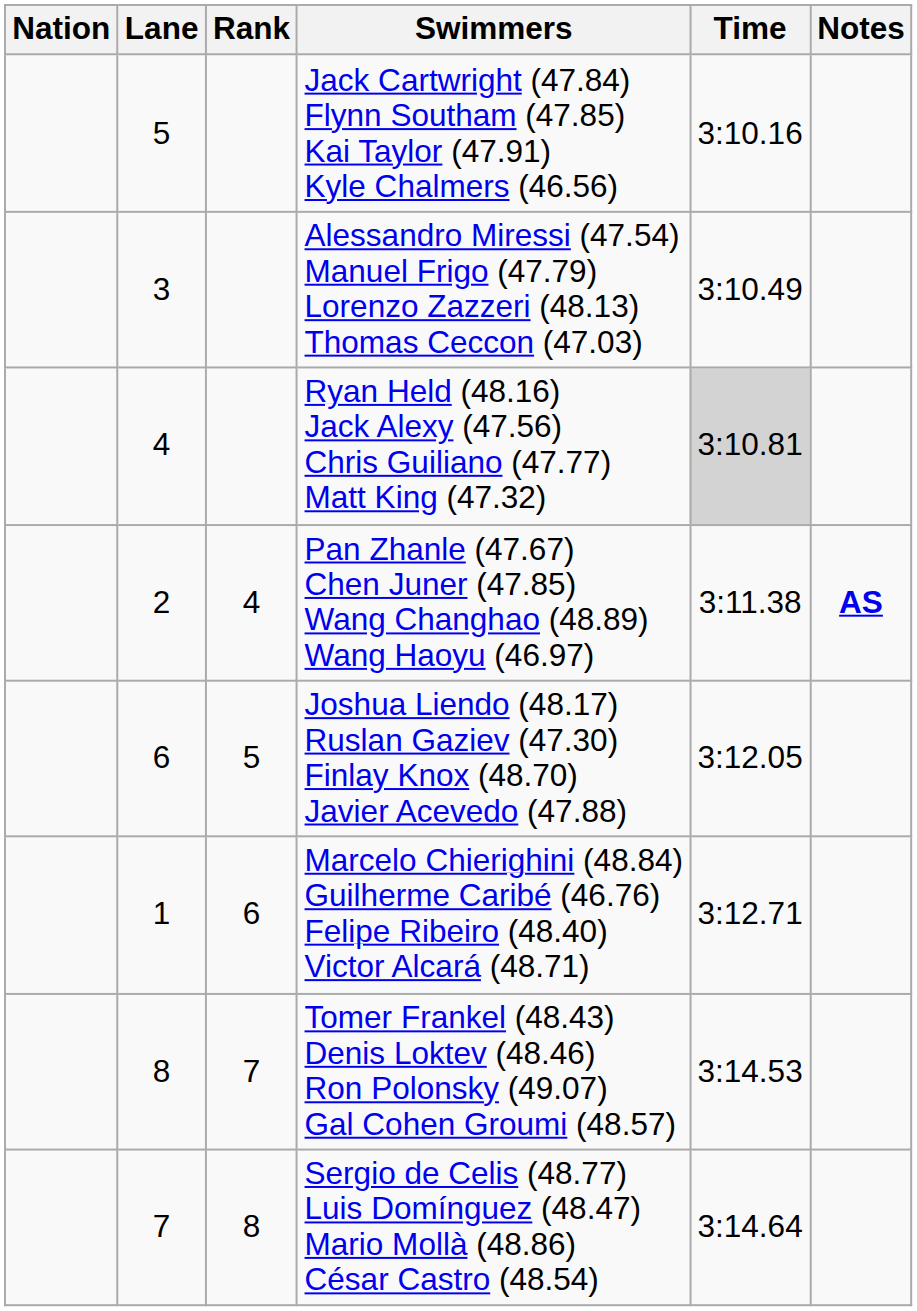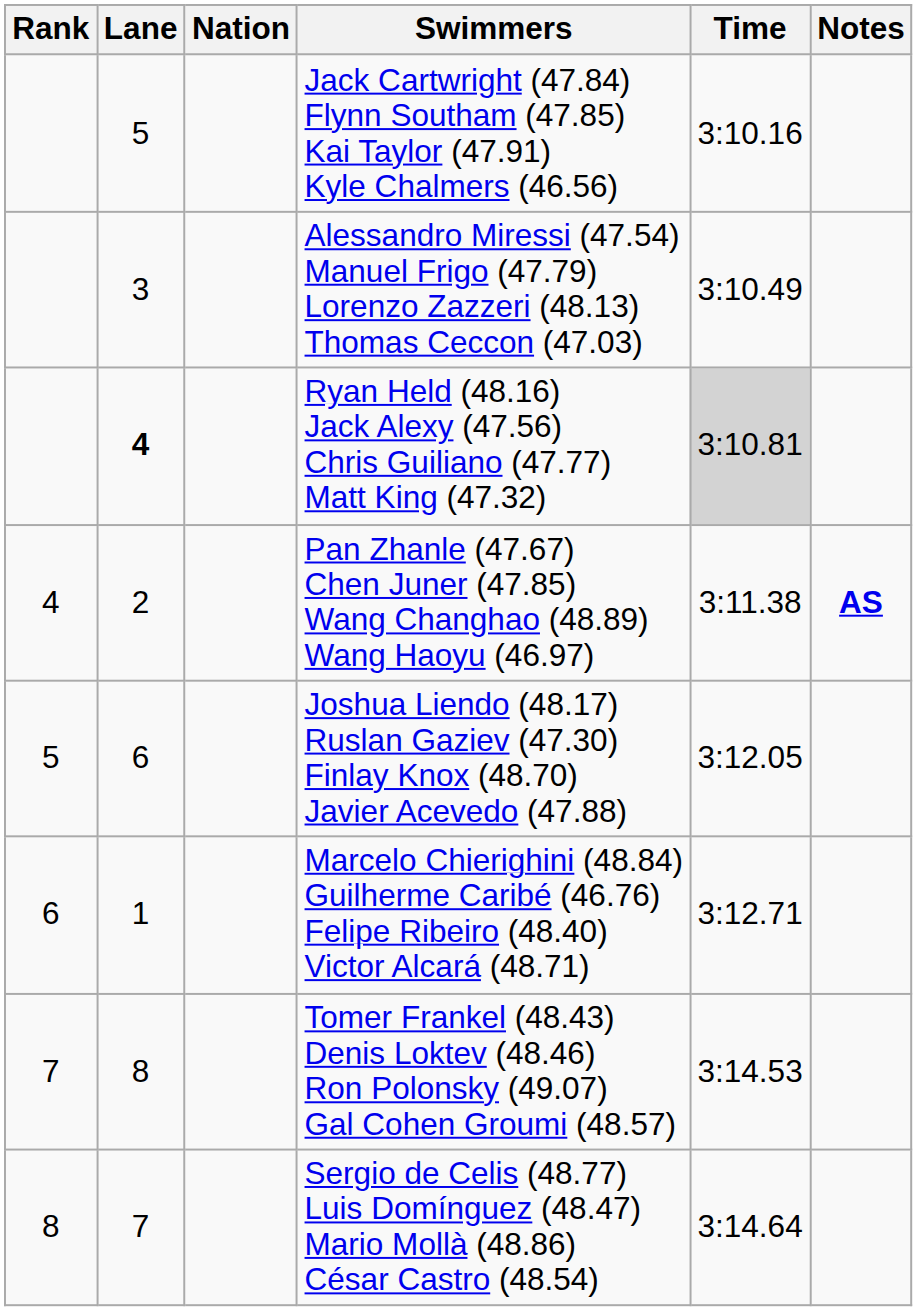columns swapped: Rank <-> Nation
row 4 | Lane: normal -> bold
